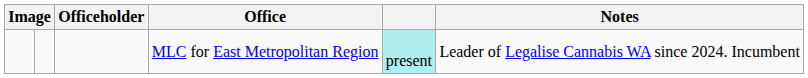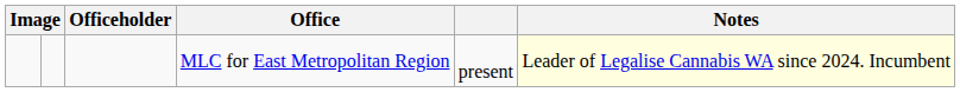MLC for East Metropolitan Region | column 5: paleturquoise background -> no background
MLC for East Metropolitan Region | Notes: no background -> lightyellow background
